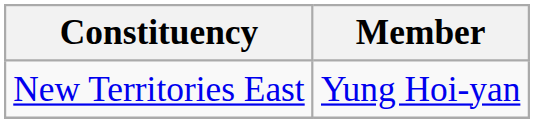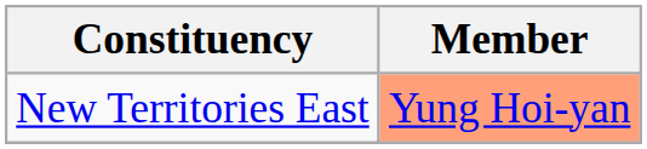New Territories East | Member: no background -> lightsalmon background
